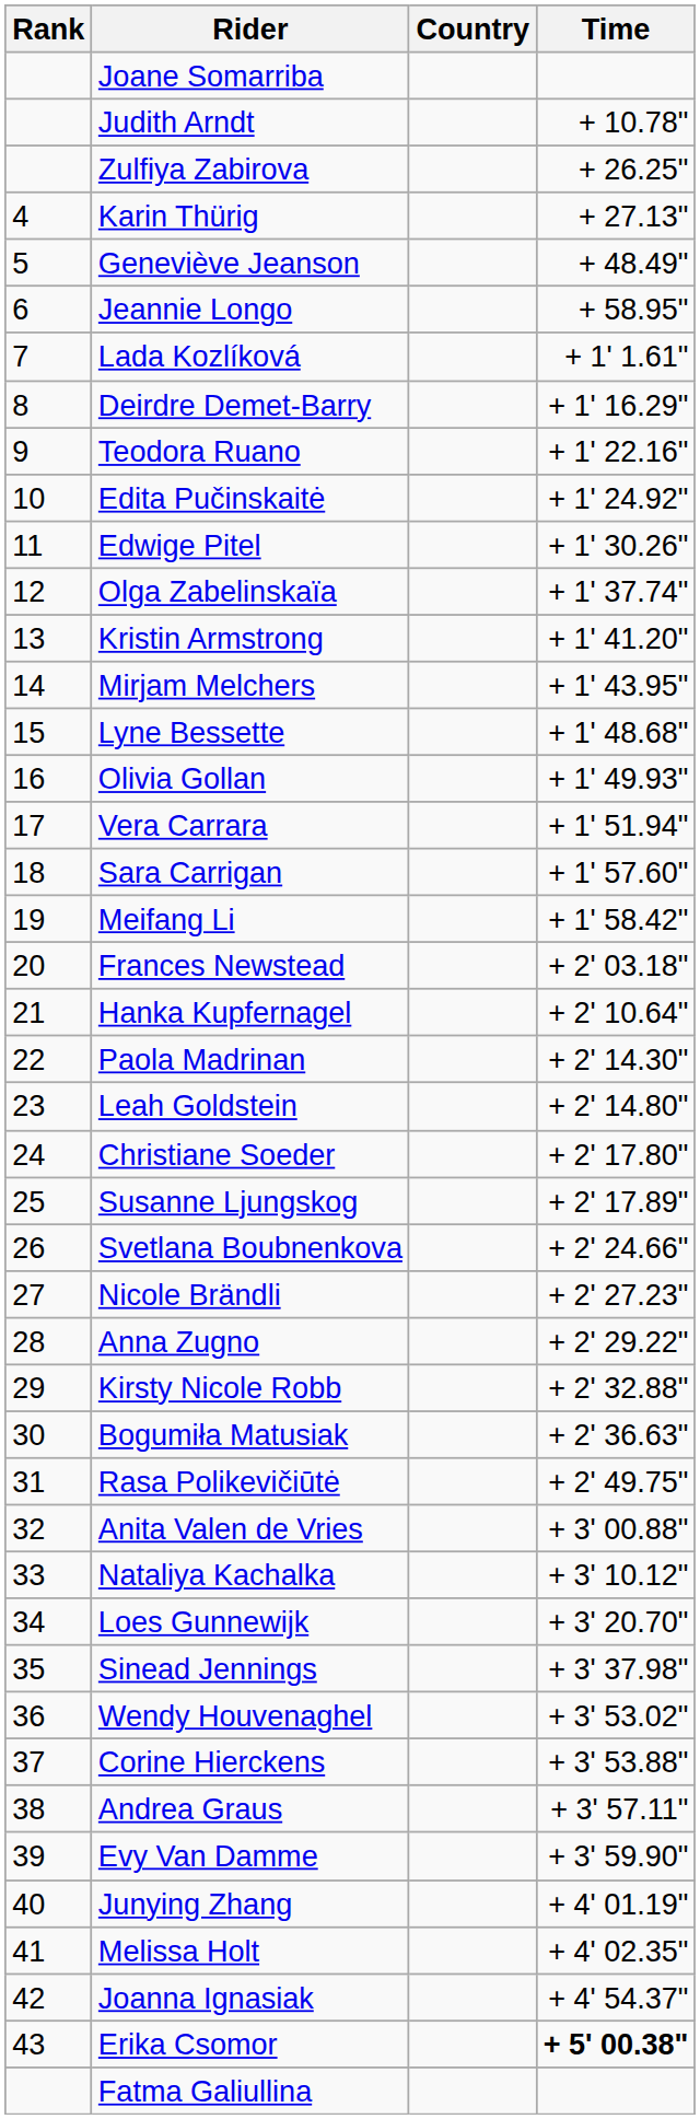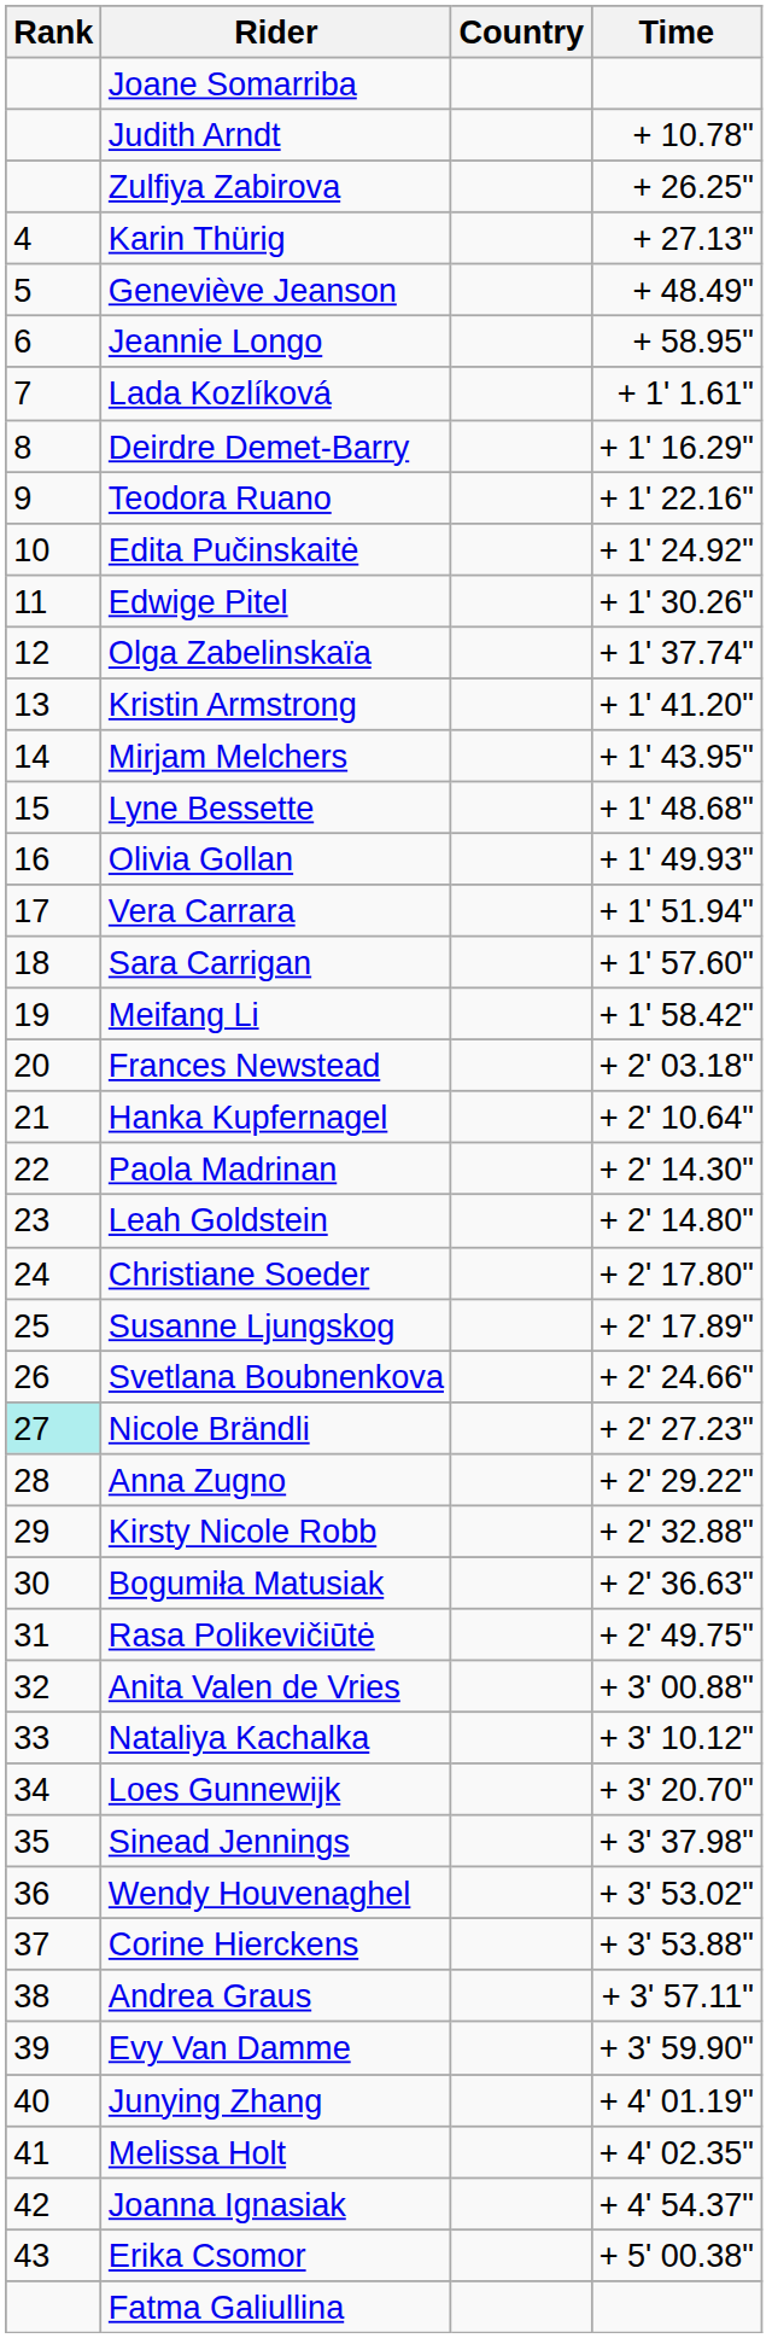Nicole Brändli | Rank: no background -> paleturquoise background
Erika Csomor | Time: bold -> normal
